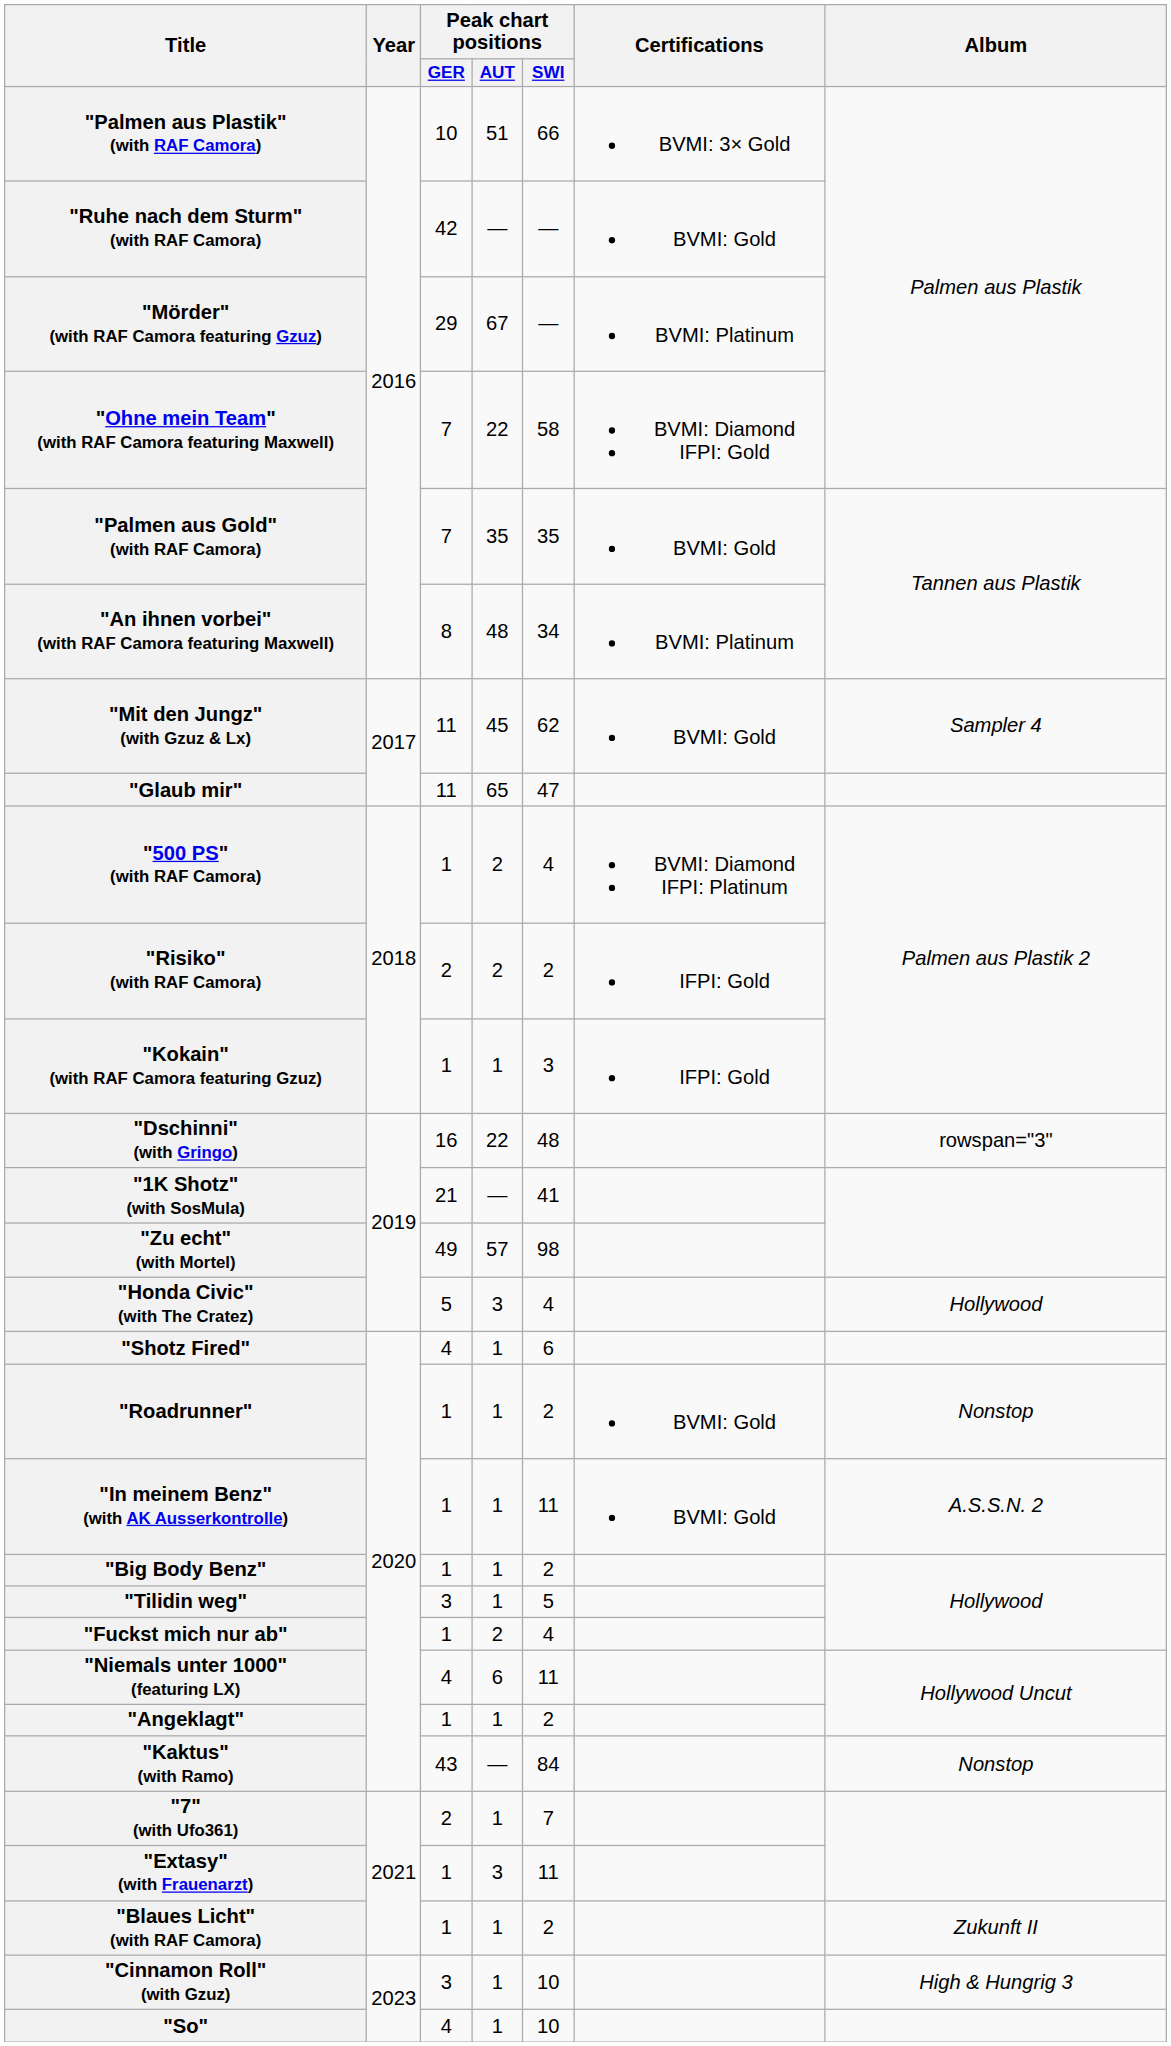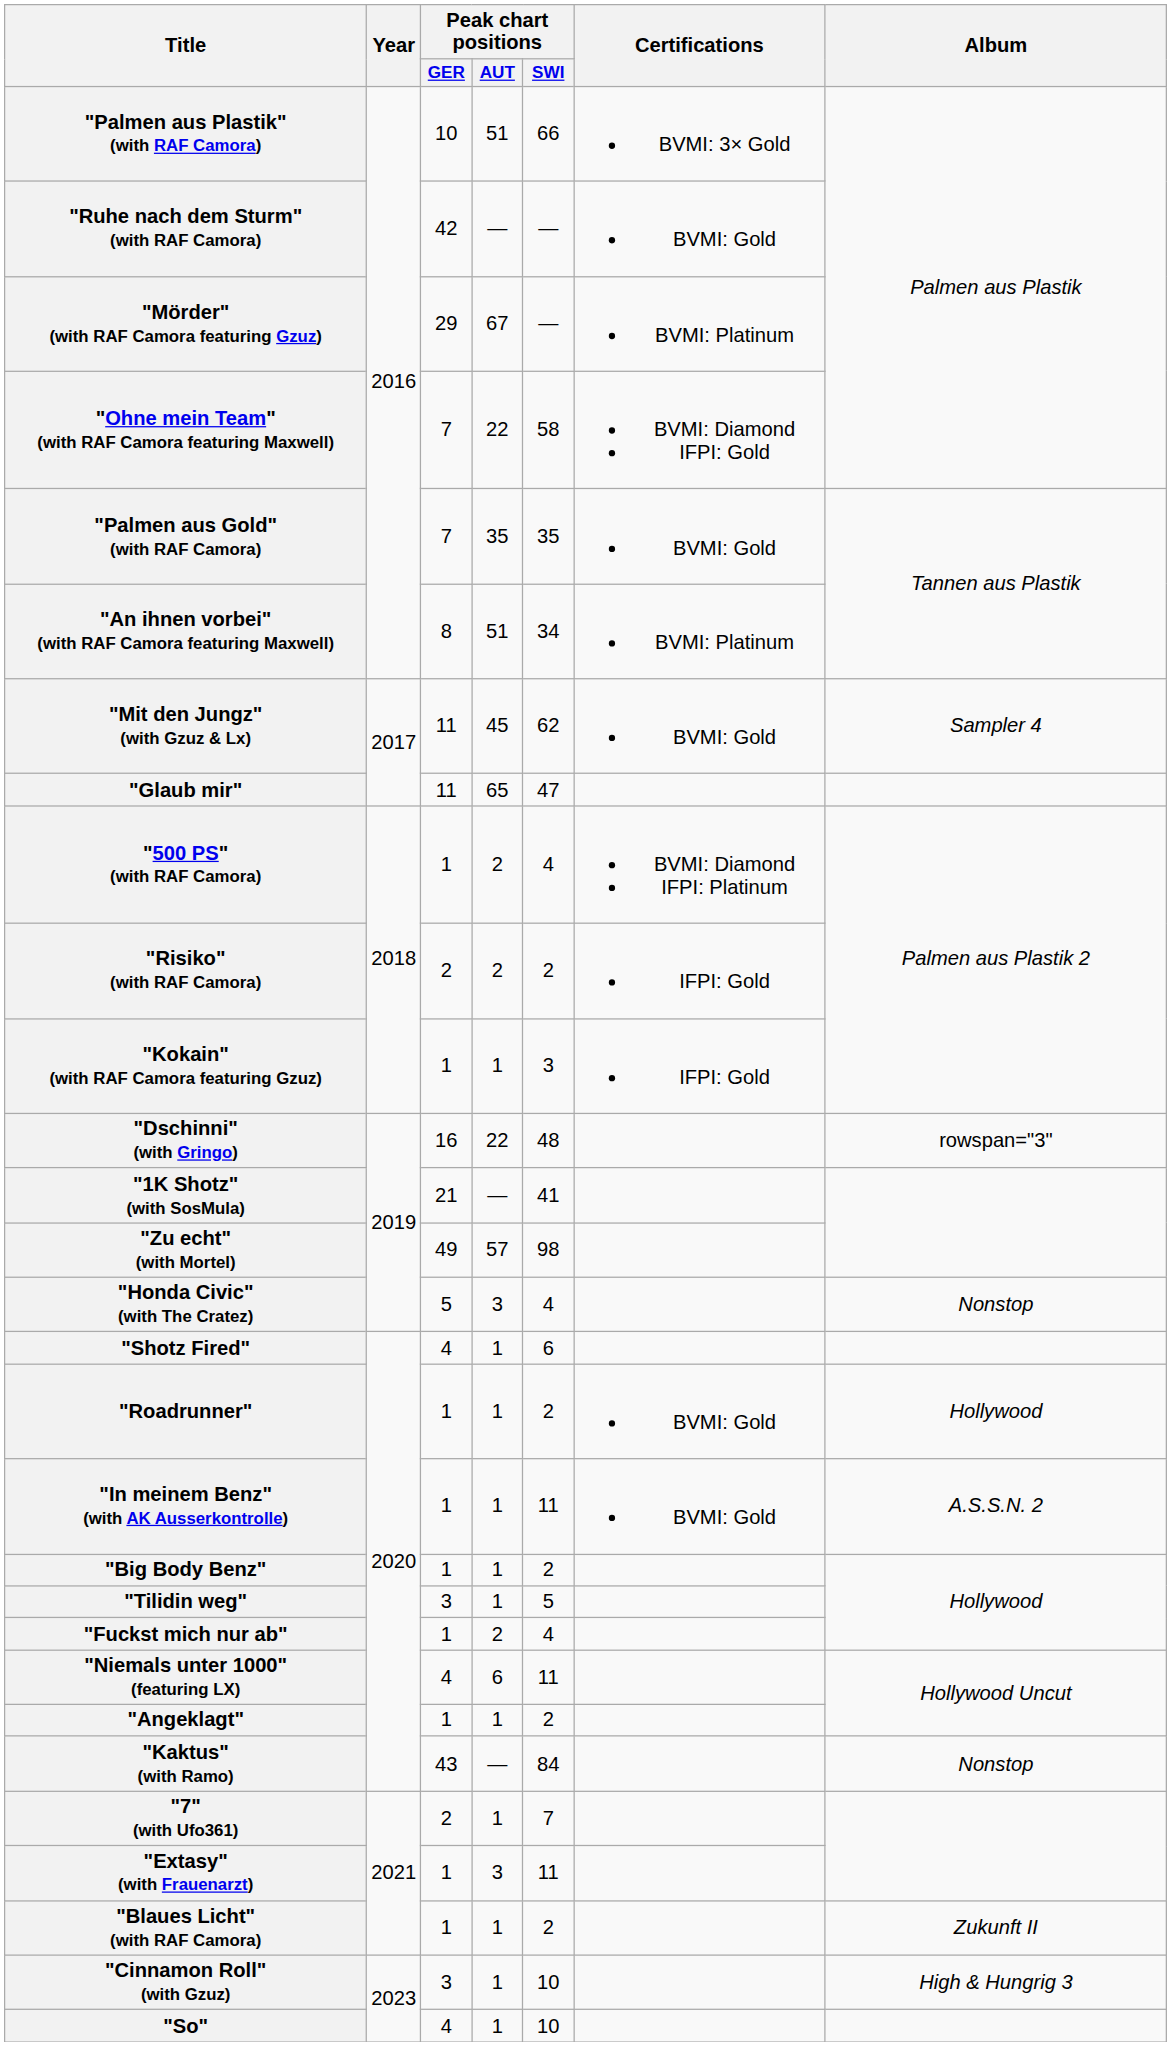"An ihnen vorbei" (with RAF Camora featuring Maxwell) | Peak chart positions / AUT: 48 -> 51
"Honda Civic" (with The Cratez) | Album: Hollywood -> Nonstop
"Roadrunner" | Album: Nonstop -> Hollywood
